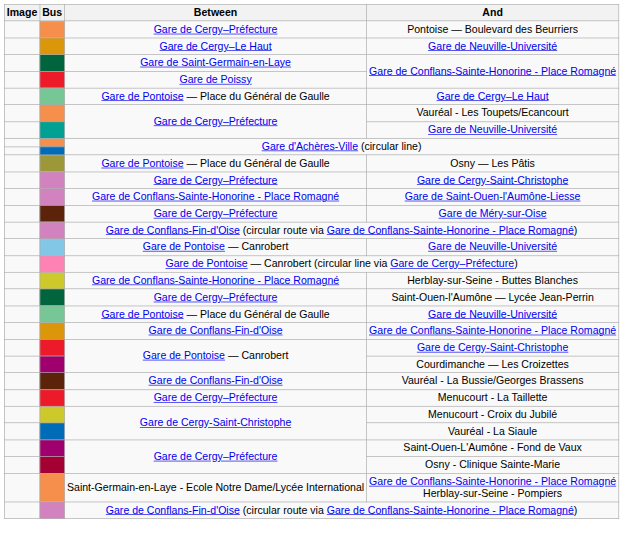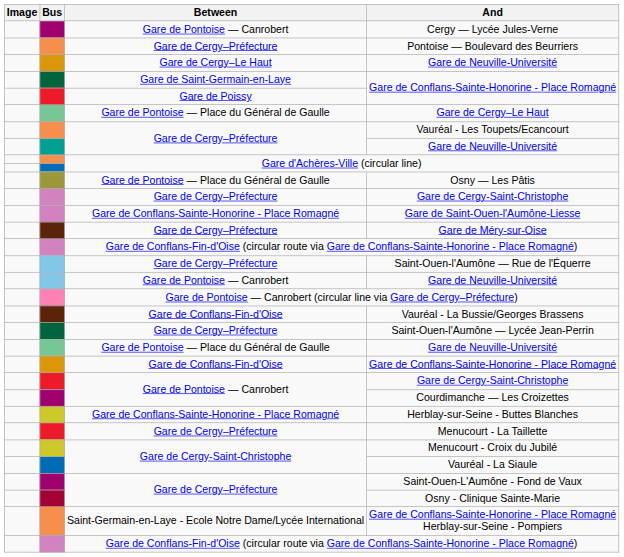+ row: Gare de Pontoise — Canrobert | Cergy — Lycée Jules-Verne
+ row: Gare de Cergy–Préfecture | Saint-Ouen-l'Aumône — Rue de l'Équerre
rows swapped: Herblay-sur-Seine - Buttes Blanches <-> Vauréal - La Bussie/Georges Brassens
